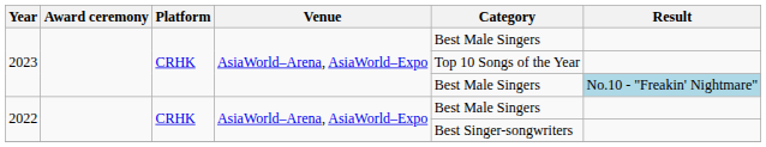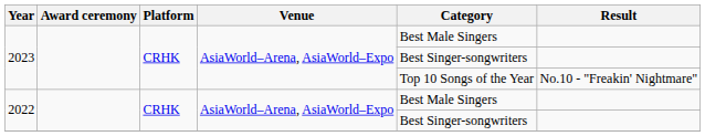row 3 | Category: Top 10 Songs of the Year -> Best Singer-songwriters
row 4 | Category: Best Male Singers -> Top 10 Songs of the Year
row 4 | Result: lightblue background -> no background
